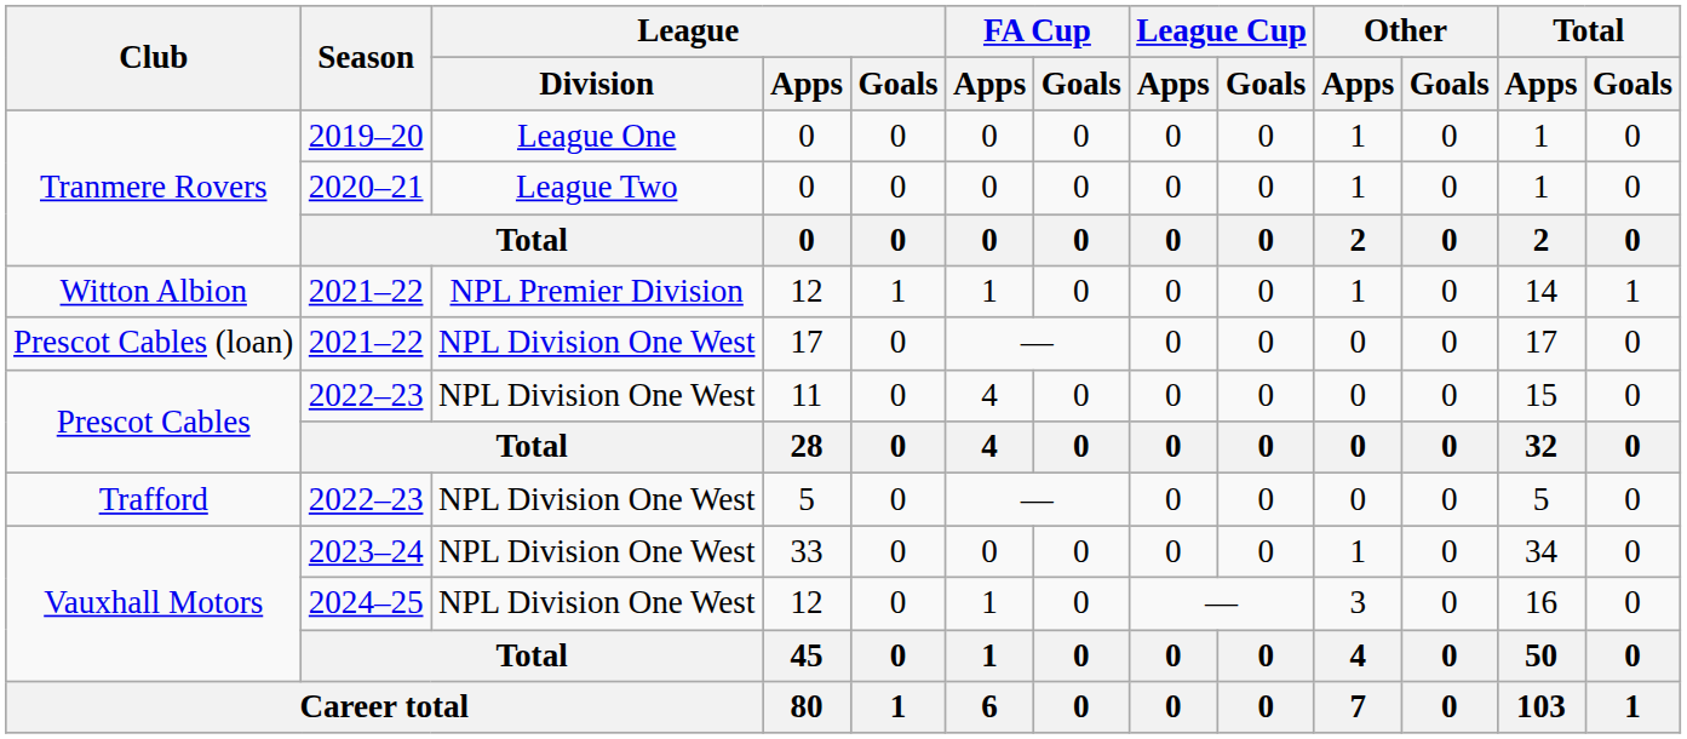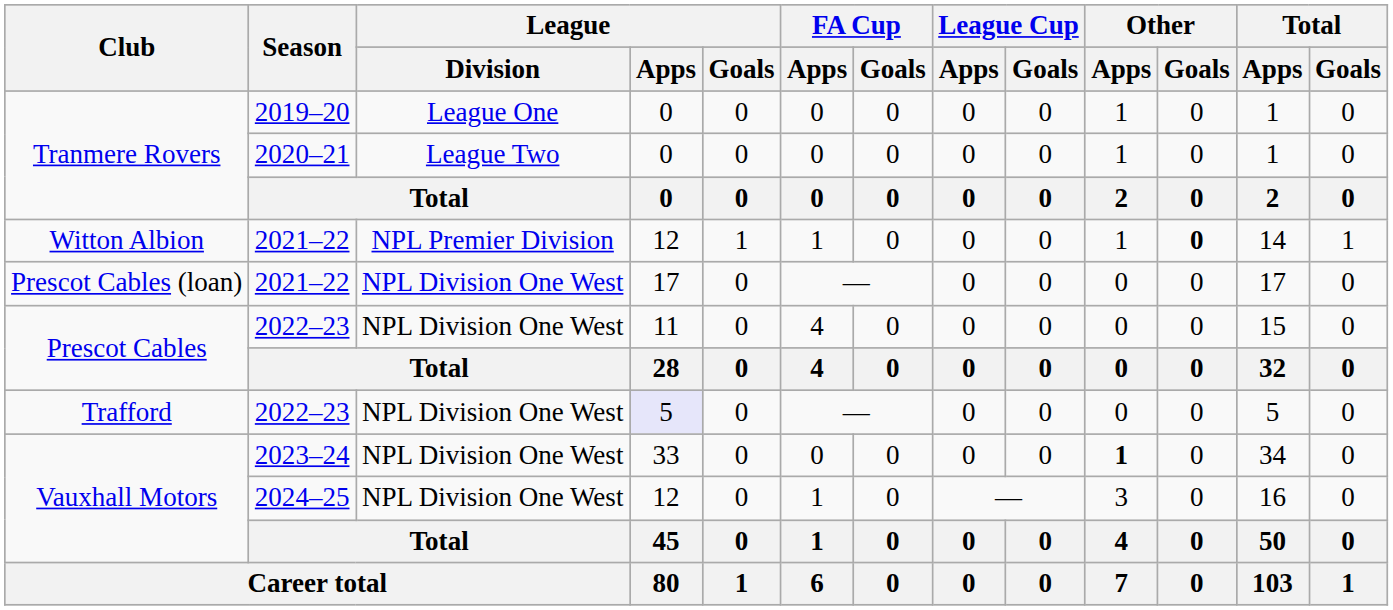Witton Albion | Other / Goals: normal -> bold
Trafford | League / Apps: no background -> lavender background
Vauxhall Motors / 2023–24 | Other / Apps: normal -> bold
